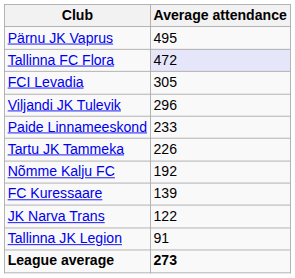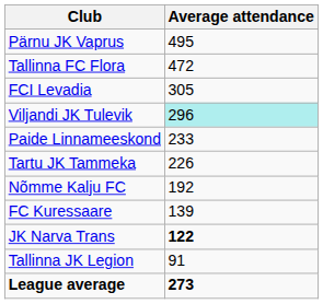Tallinna FC Flora | Average attendance: lavender background -> no background
Viljandi JK Tulevik | Average attendance: no background -> paleturquoise background
JK Narva Trans | Average attendance: normal -> bold
